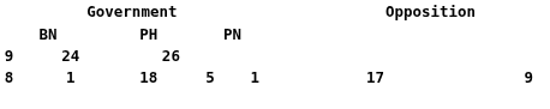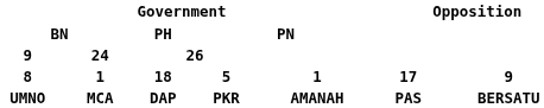+ row: UMNO | MCA | DAP | PKR | AMANAH | PAS | BERSATU
